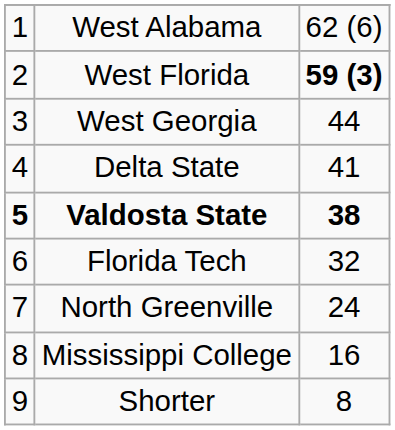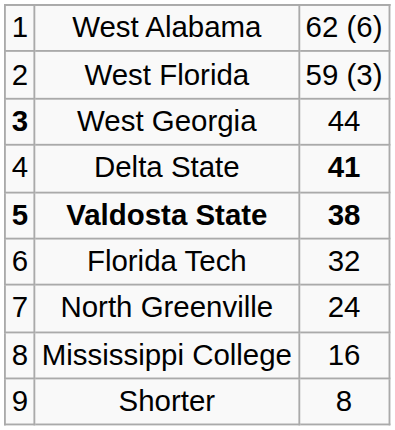West Florida | column 3: bold -> normal
West Georgia | column 1: normal -> bold
Delta State | column 3: normal -> bold
